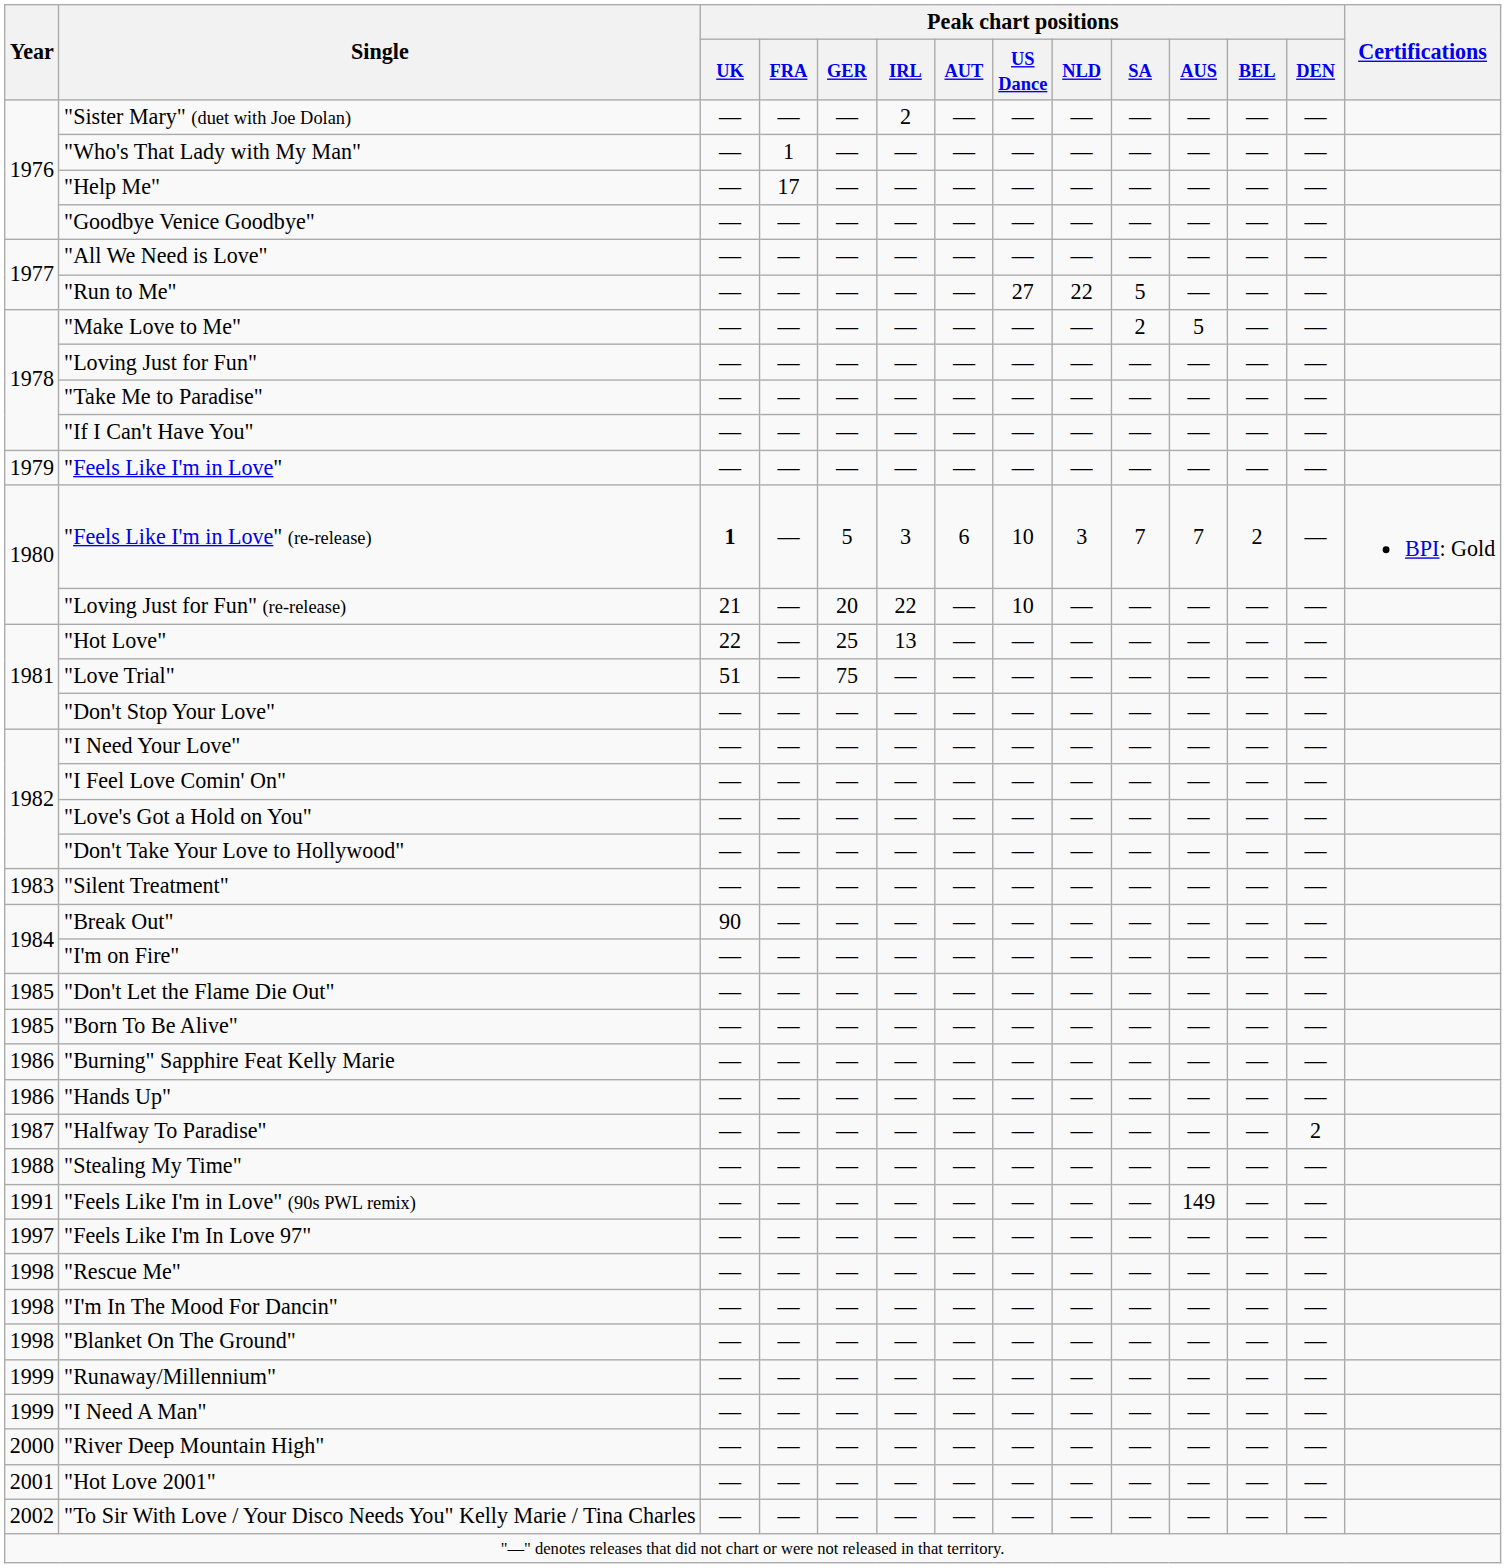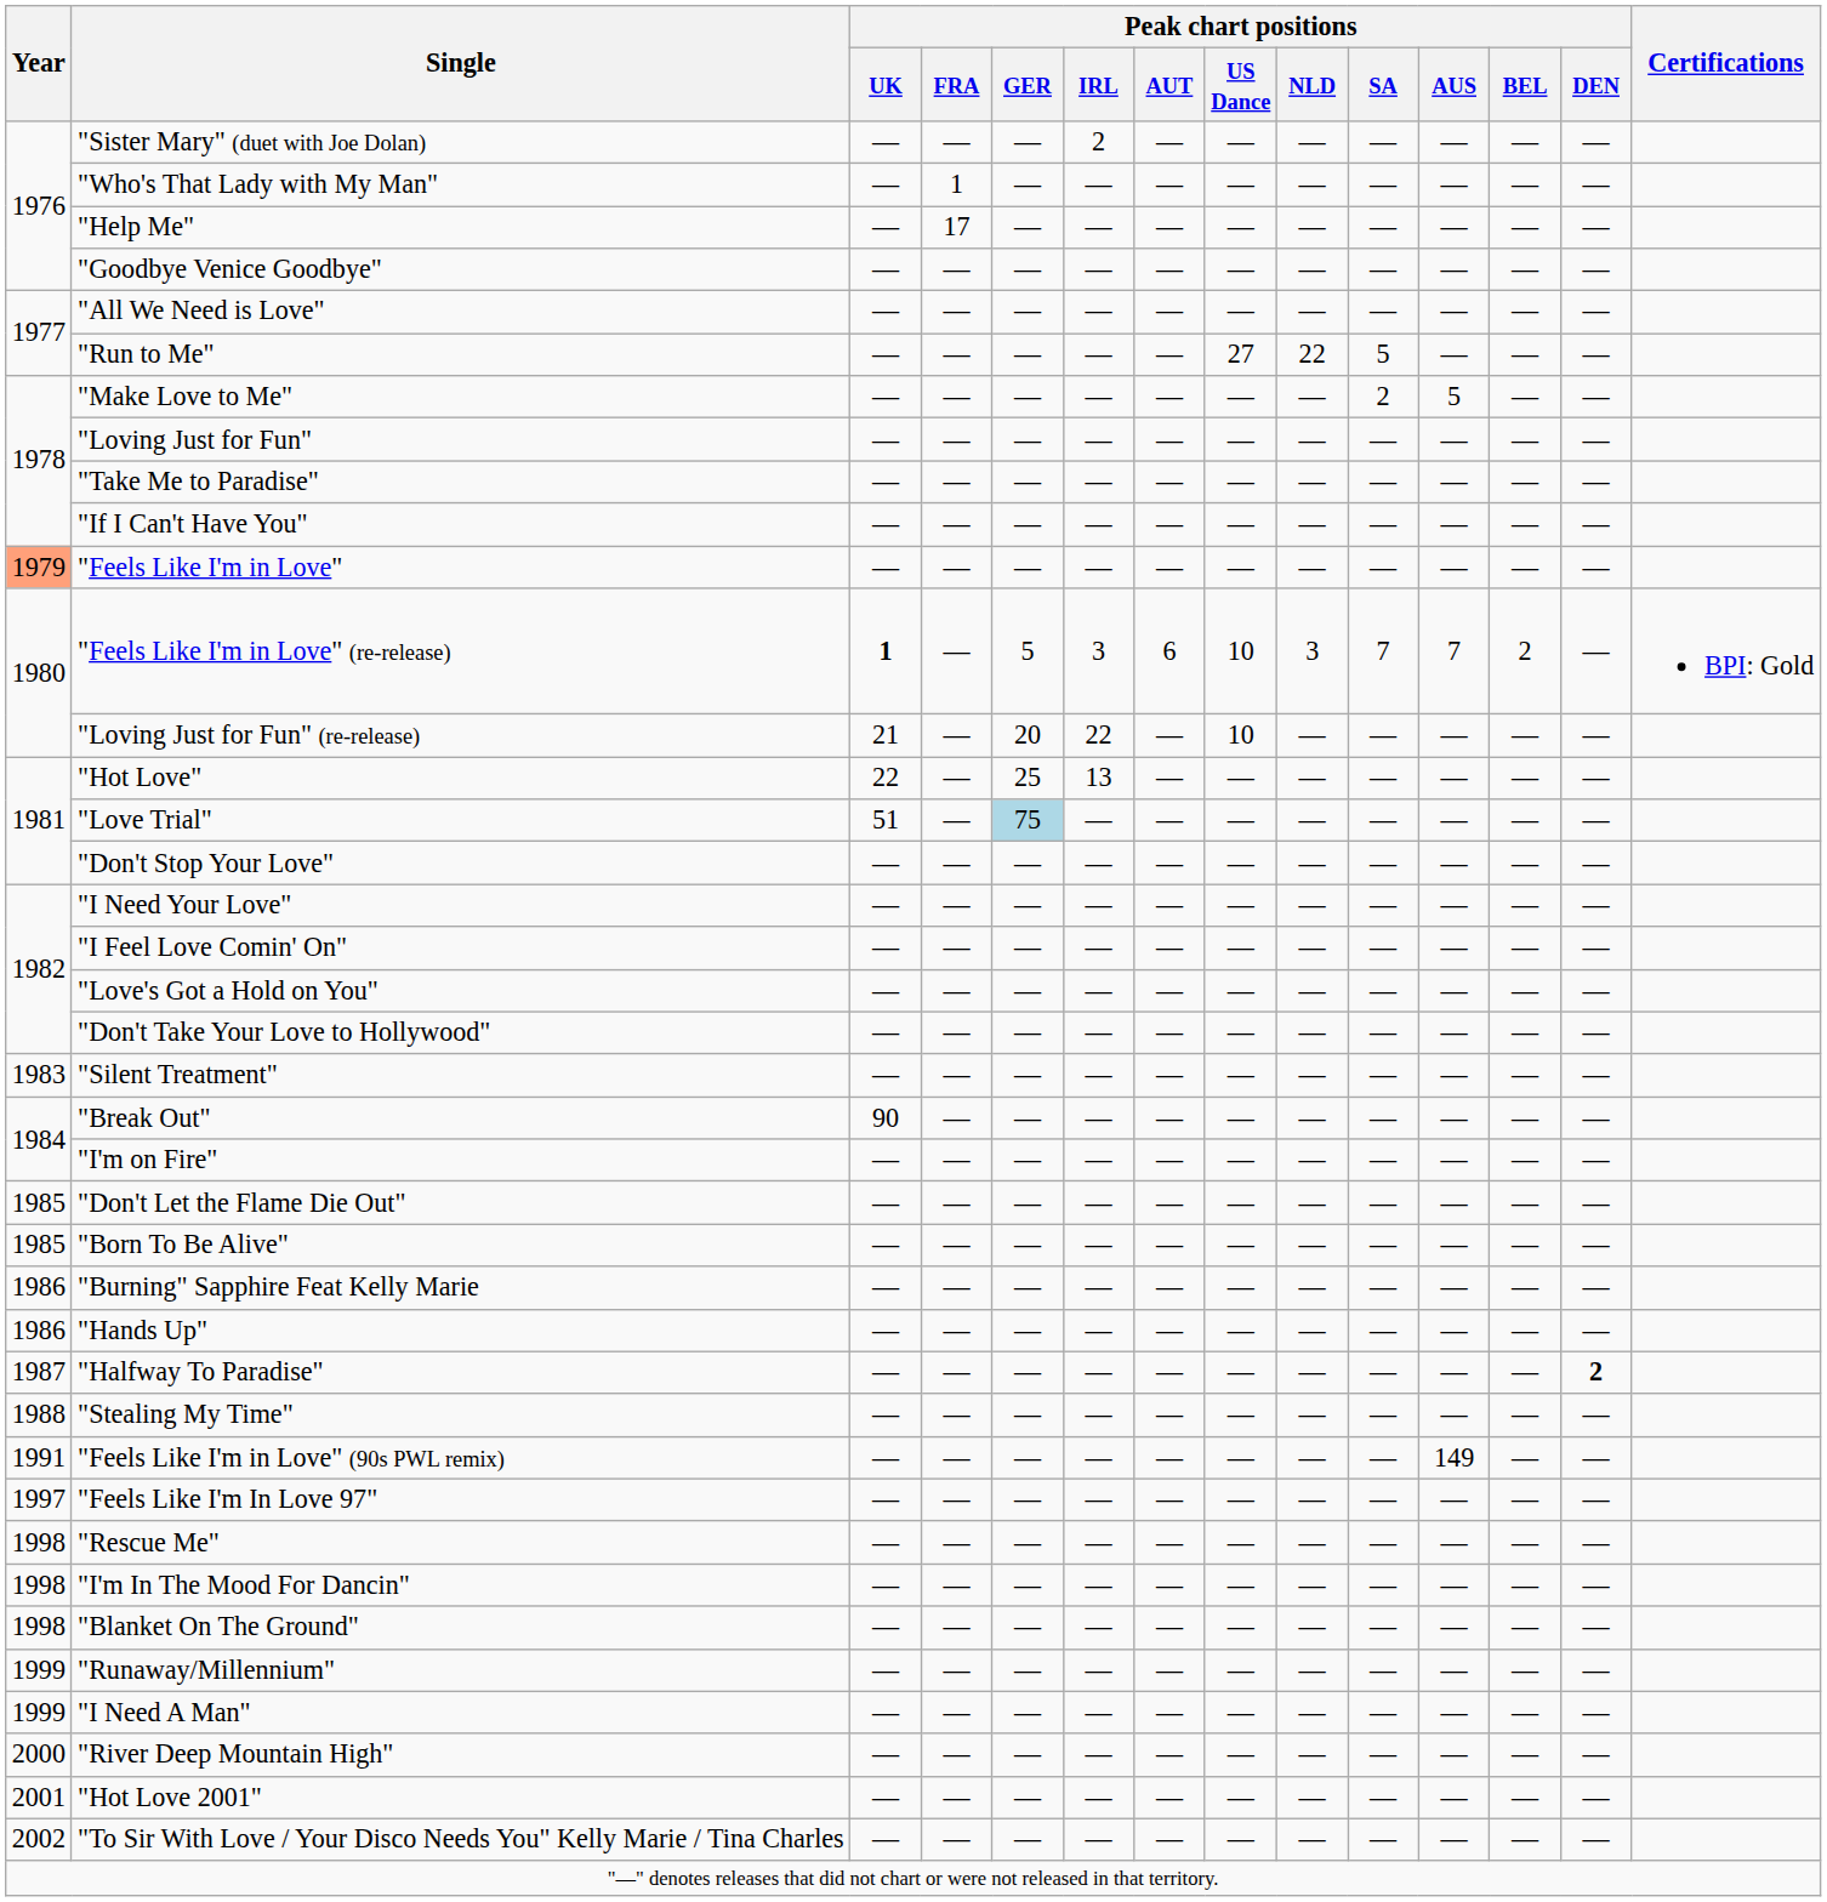"Feels Like I'm in Love" | Year: no background -> lightsalmon background
"Love Trial" | Peak chart positions / GER: no background -> lightblue background
"Halfway To Paradise" | Peak chart positions / DEN: normal -> bold
